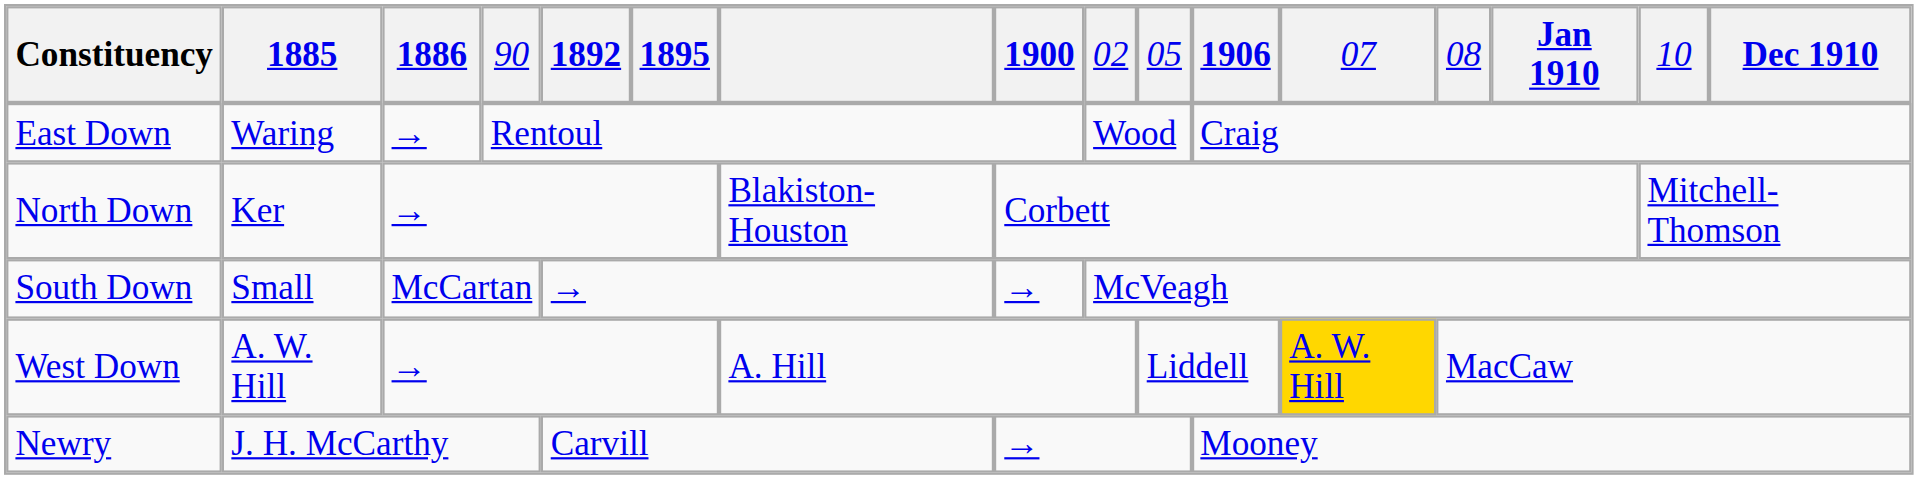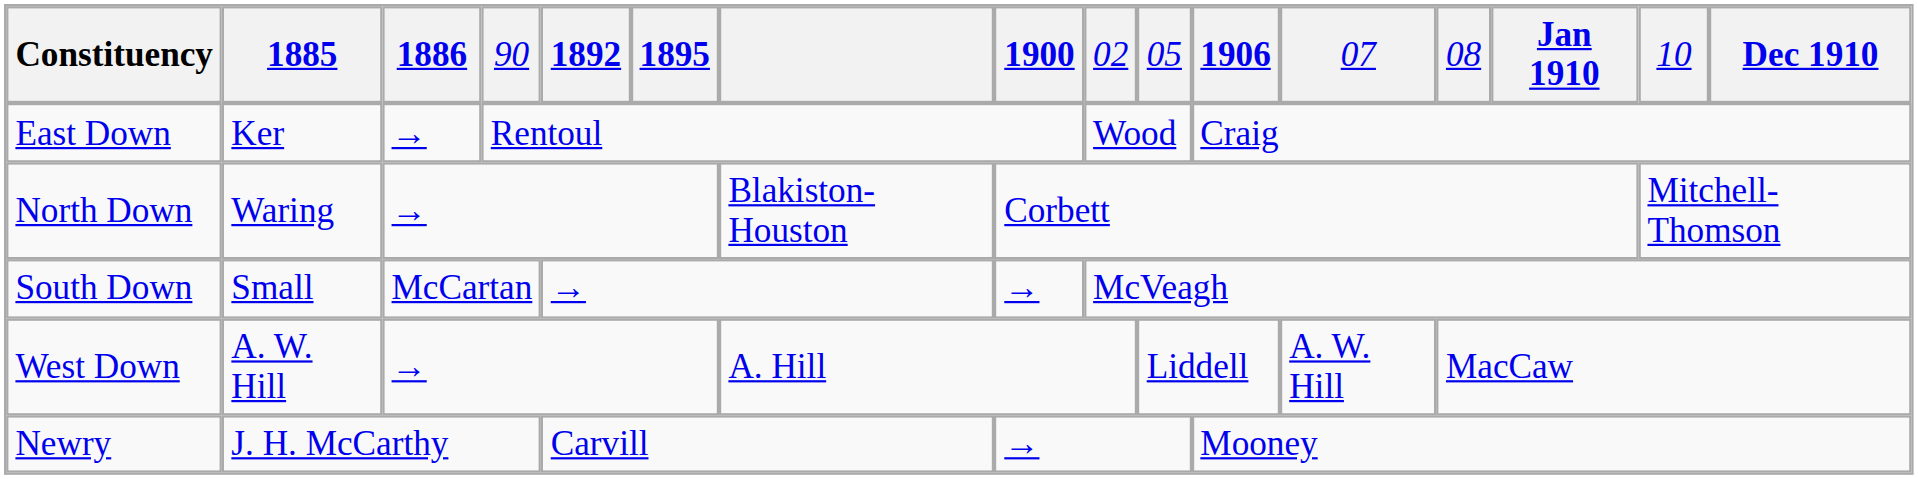East Down | 1885: Waring -> Ker
North Down | 1885: Ker -> Waring
West Down | 07: gold background -> no background
